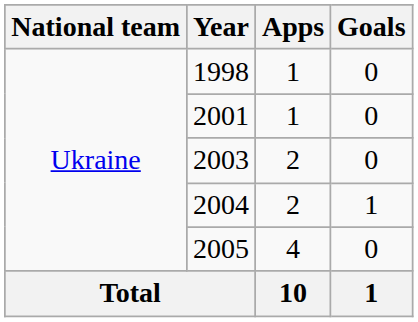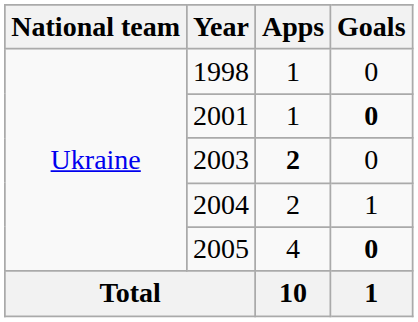2001 | Goals: normal -> bold
2003 | Apps: normal -> bold
2005 | Goals: normal -> bold
